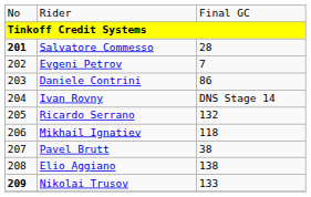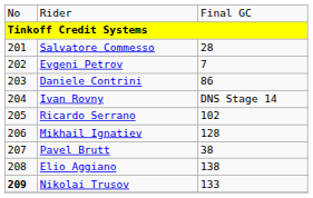Salvatore Commesso | column 1: bold -> normal
Ricardo Serrano | column 3: 132 -> 102
Mikhail Ignatiev | column 3: 118 -> 128
